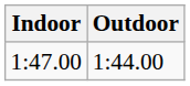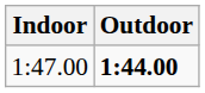1:47.00 | Outdoor: normal -> bold
